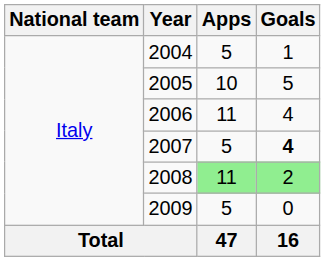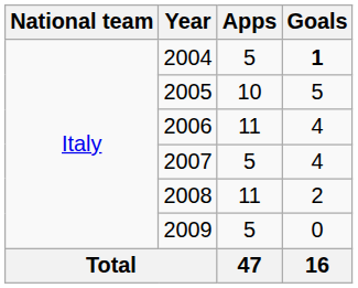2004 | Goals: normal -> bold
2007 | Goals: bold -> normal
2008 | Apps: lightgreen background -> no background
2008 | Goals: lightgreen background -> no background
